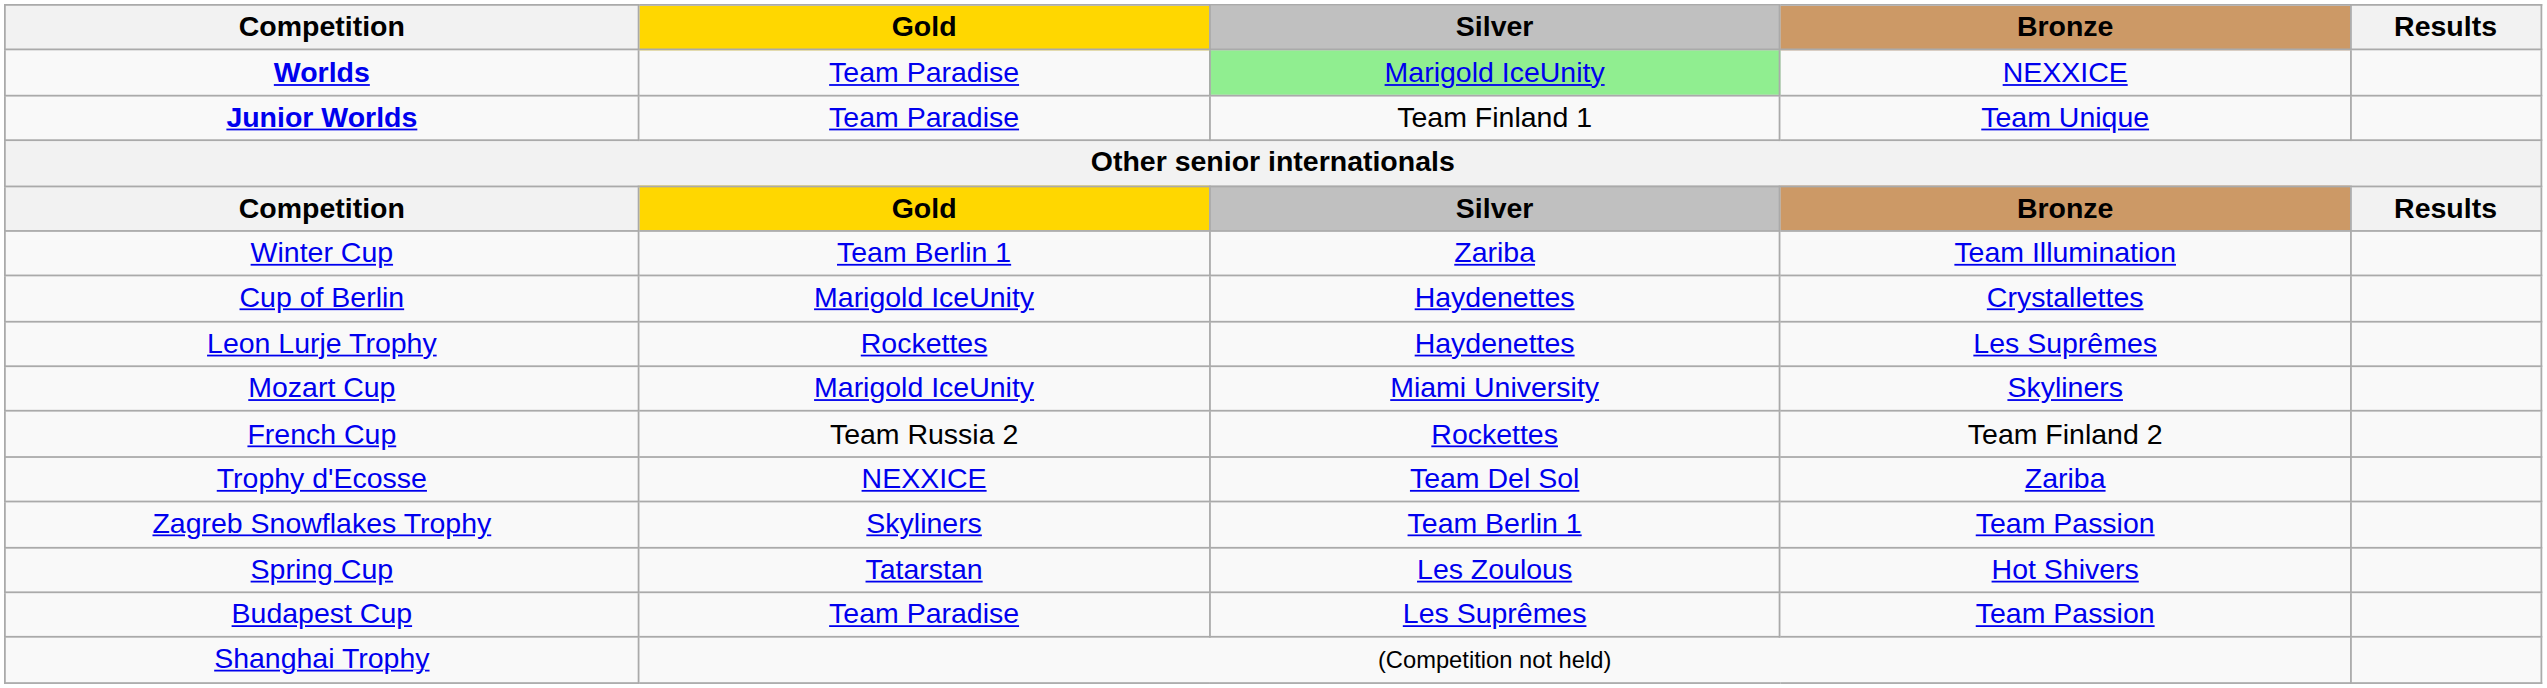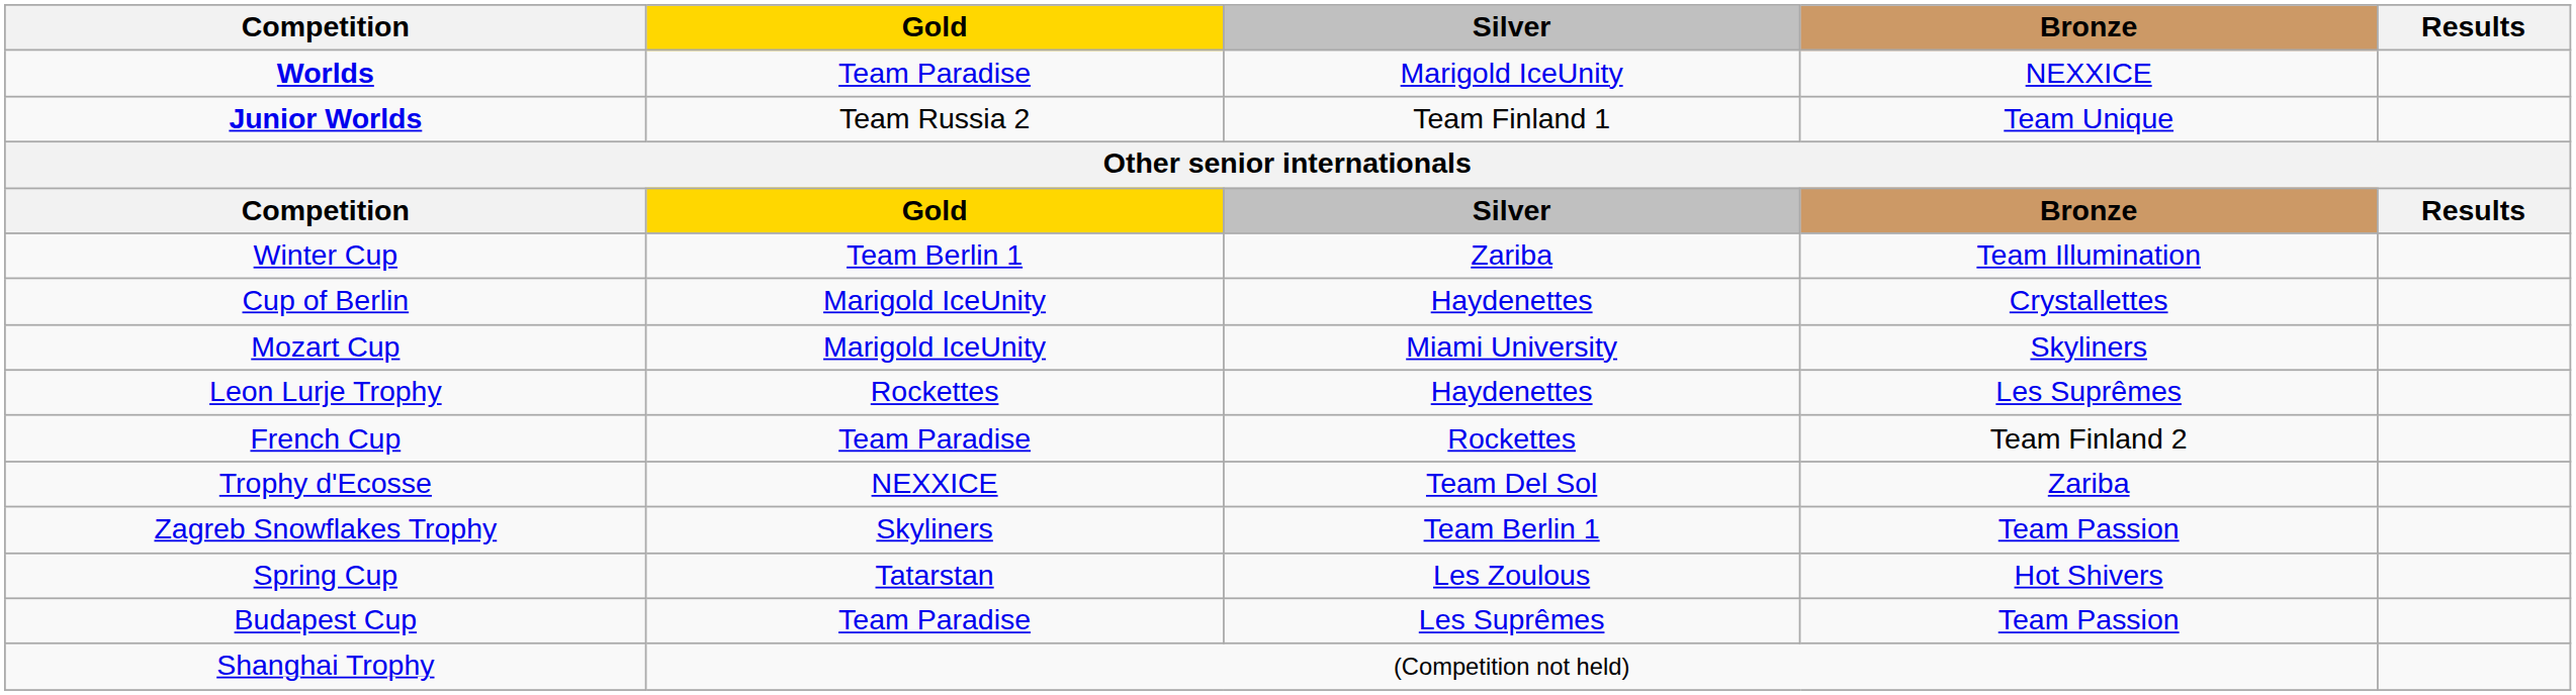Worlds | Silver: lightgreen background -> no background
Junior Worlds | Gold: Team Paradise -> Team Russia 2
rows swapped: Mozart Cup <-> Leon Lurje Trophy
French Cup | Gold: Team Russia 2 -> Team Paradise
